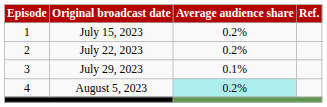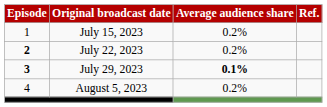July 22, 2023 | Episode: normal -> bold
July 29, 2023 | Episode: normal -> bold
July 29, 2023 | Average audience share: normal -> bold
August 5, 2023 | Average audience share: paleturquoise background -> no background
